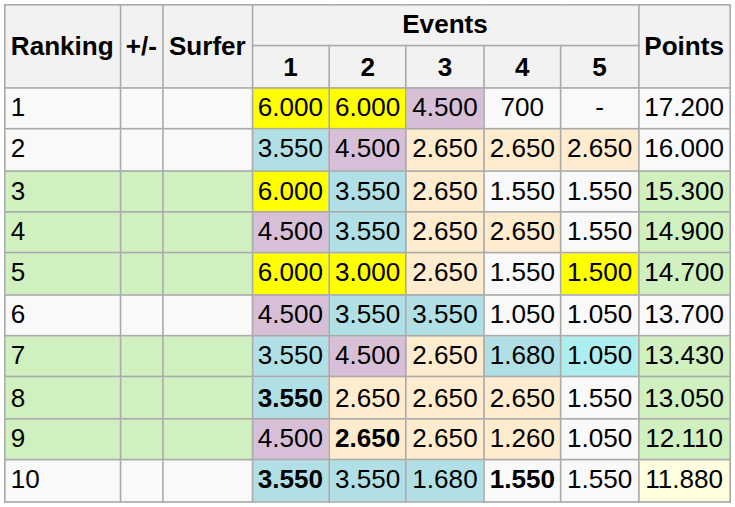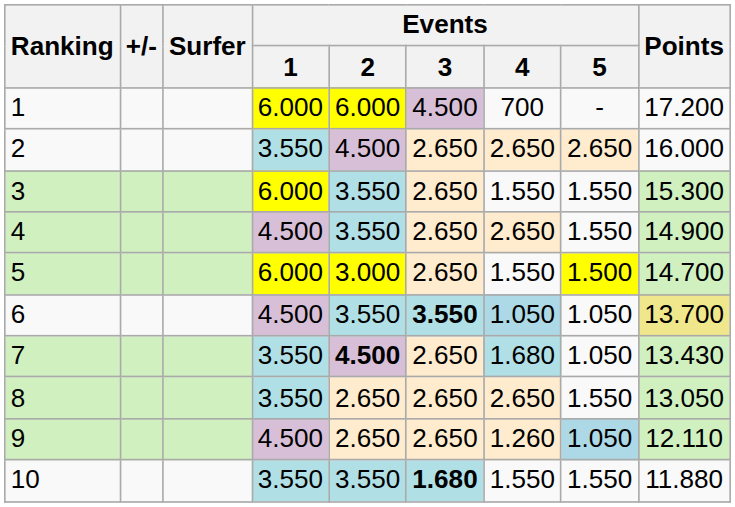6 | Events / 3: normal -> bold
6 | Events / 4: no background -> lightblue background
6 | Points: no background -> khaki background
7 | Events / 2: normal -> bold
7 | Events / 5: paleturquoise background -> no background
8 | Events / 1: bold -> normal
9 | Events / 2: bold -> normal
9 | Events / 5: no background -> lightblue background
10 | Events / 1: bold -> normal
10 | Events / 3: normal -> bold
10 | Events / 4: bold -> normal
10 | Points: lightyellow background -> no background
